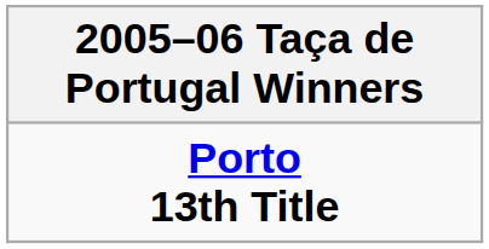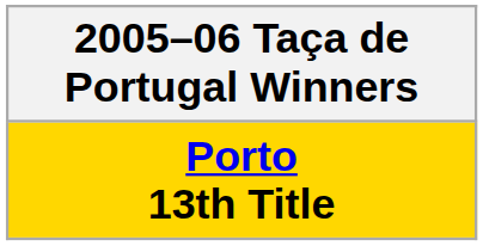row 2 | column 1: no background -> gold background
